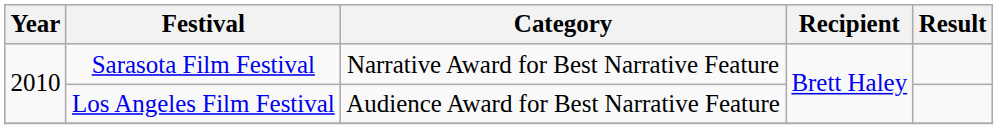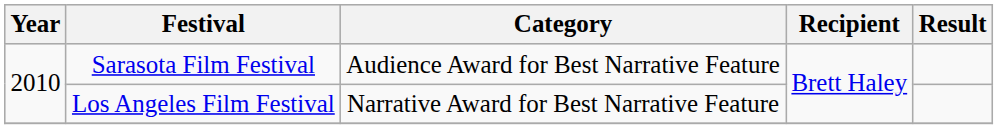Sarasota Film Festival | Category: Narrative Award for Best Narrative Feature -> Audience Award for Best Narrative Feature
Los Angeles Film Festival | Category: Audience Award for Best Narrative Feature -> Narrative Award for Best Narrative Feature
